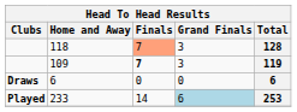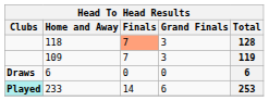109 | Finals: bold -> normal
233 | Clubs: no background -> paleturquoise background
233 | Grand Finals: lightblue background -> no background
